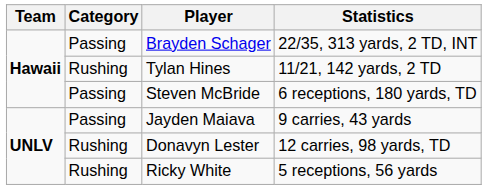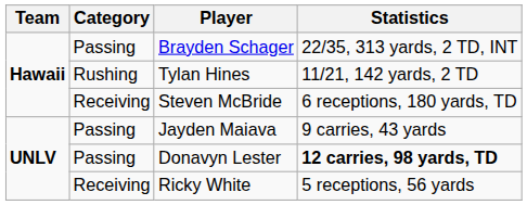Steven McBride | Category: Passing -> Receiving
Donavyn Lester | Category: Rushing -> Passing
Donavyn Lester | Statistics: normal -> bold
Ricky White | Category: Rushing -> Receiving
